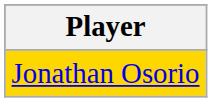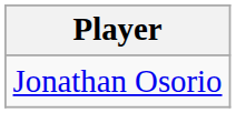row 2 | column 1: gold background -> no background
